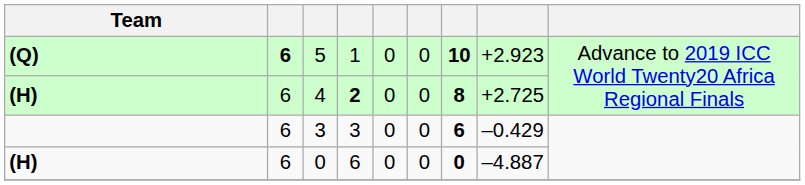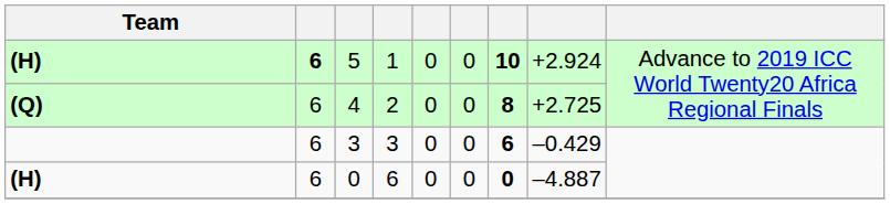5 | Team: (Q) -> (H)
5 | column 8: +2.923 -> +2.924
4 | Team: (H) -> (Q)
4 | column 4: bold -> normal
